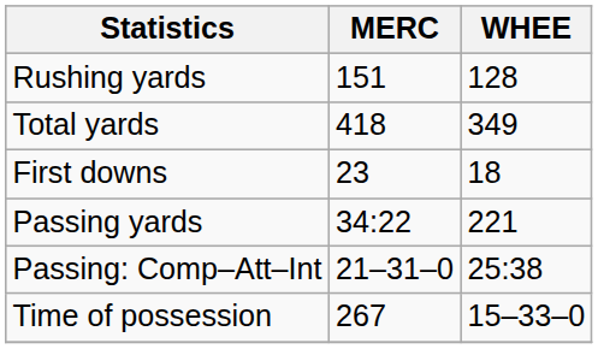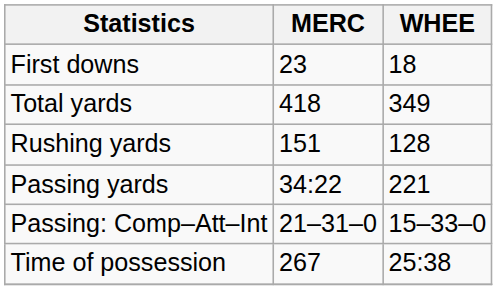rows swapped: First downs <-> Rushing yards
Passing: Comp–Att–Int | WHEE: 25:38 -> 15–33–0
Time of possession | WHEE: 15–33–0 -> 25:38
